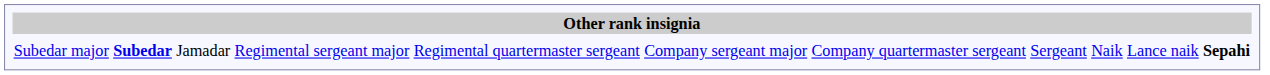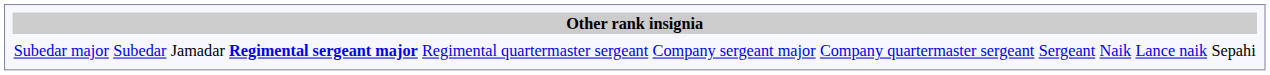Subedar major | column 2: bold -> normal
Subedar major | column 4: normal -> bold
Subedar major | column 11: bold -> normal
